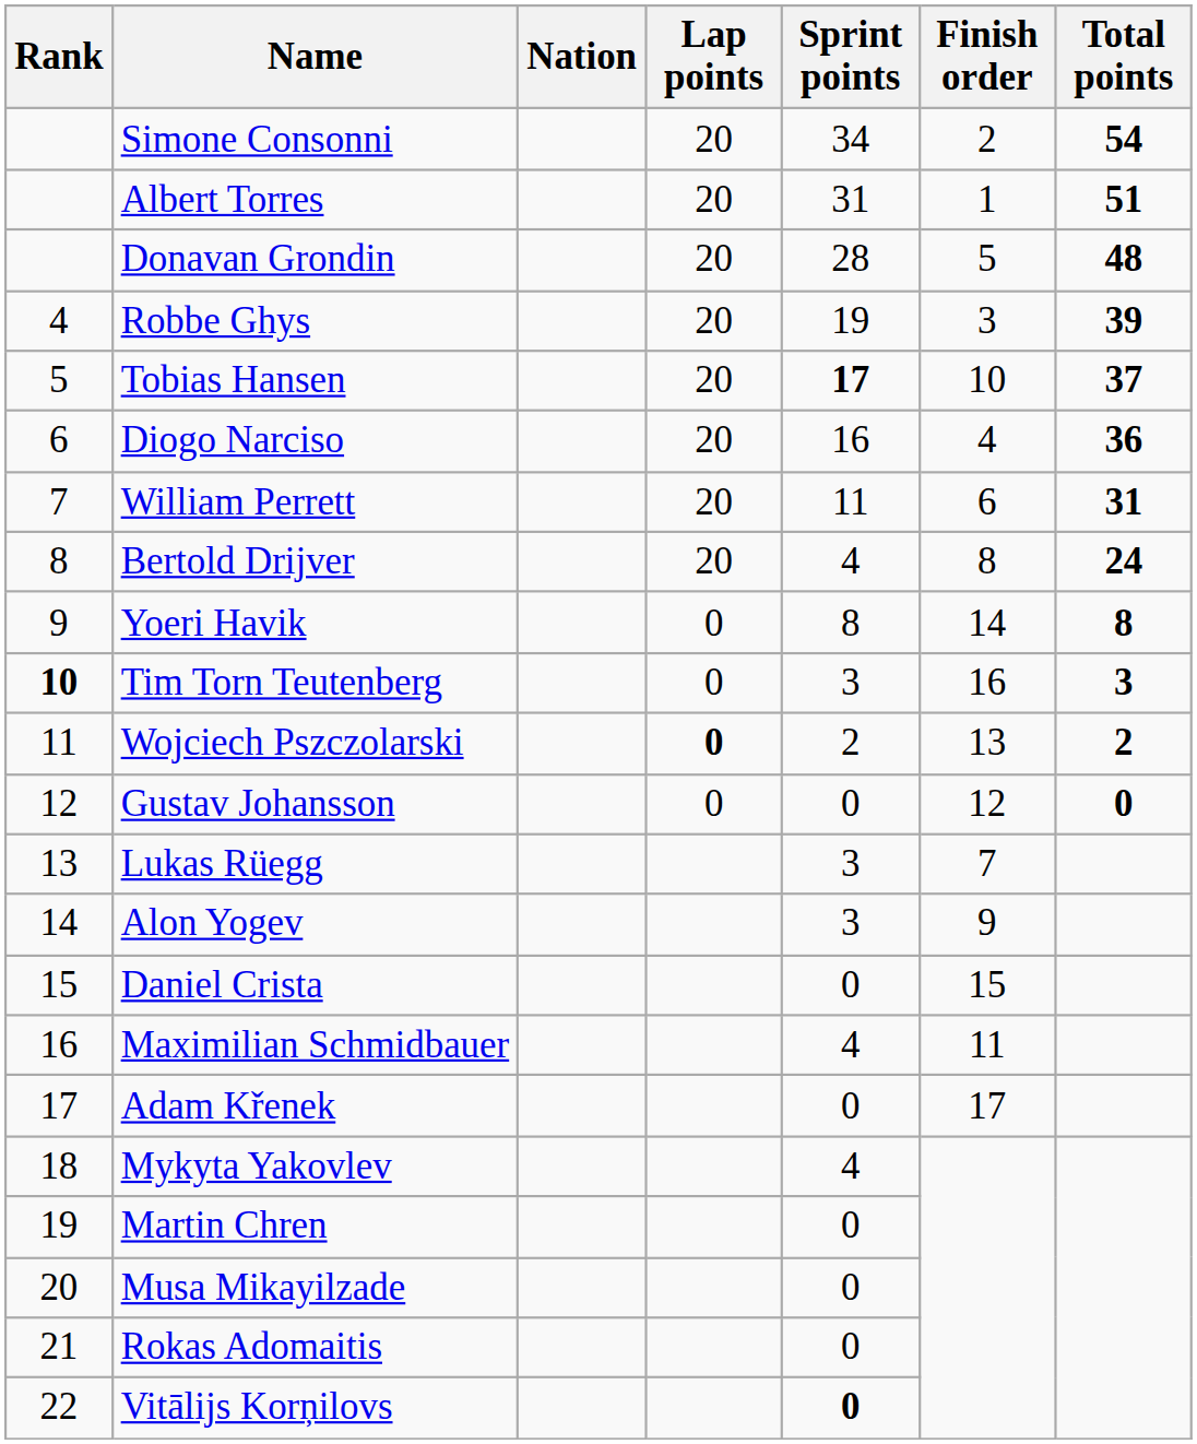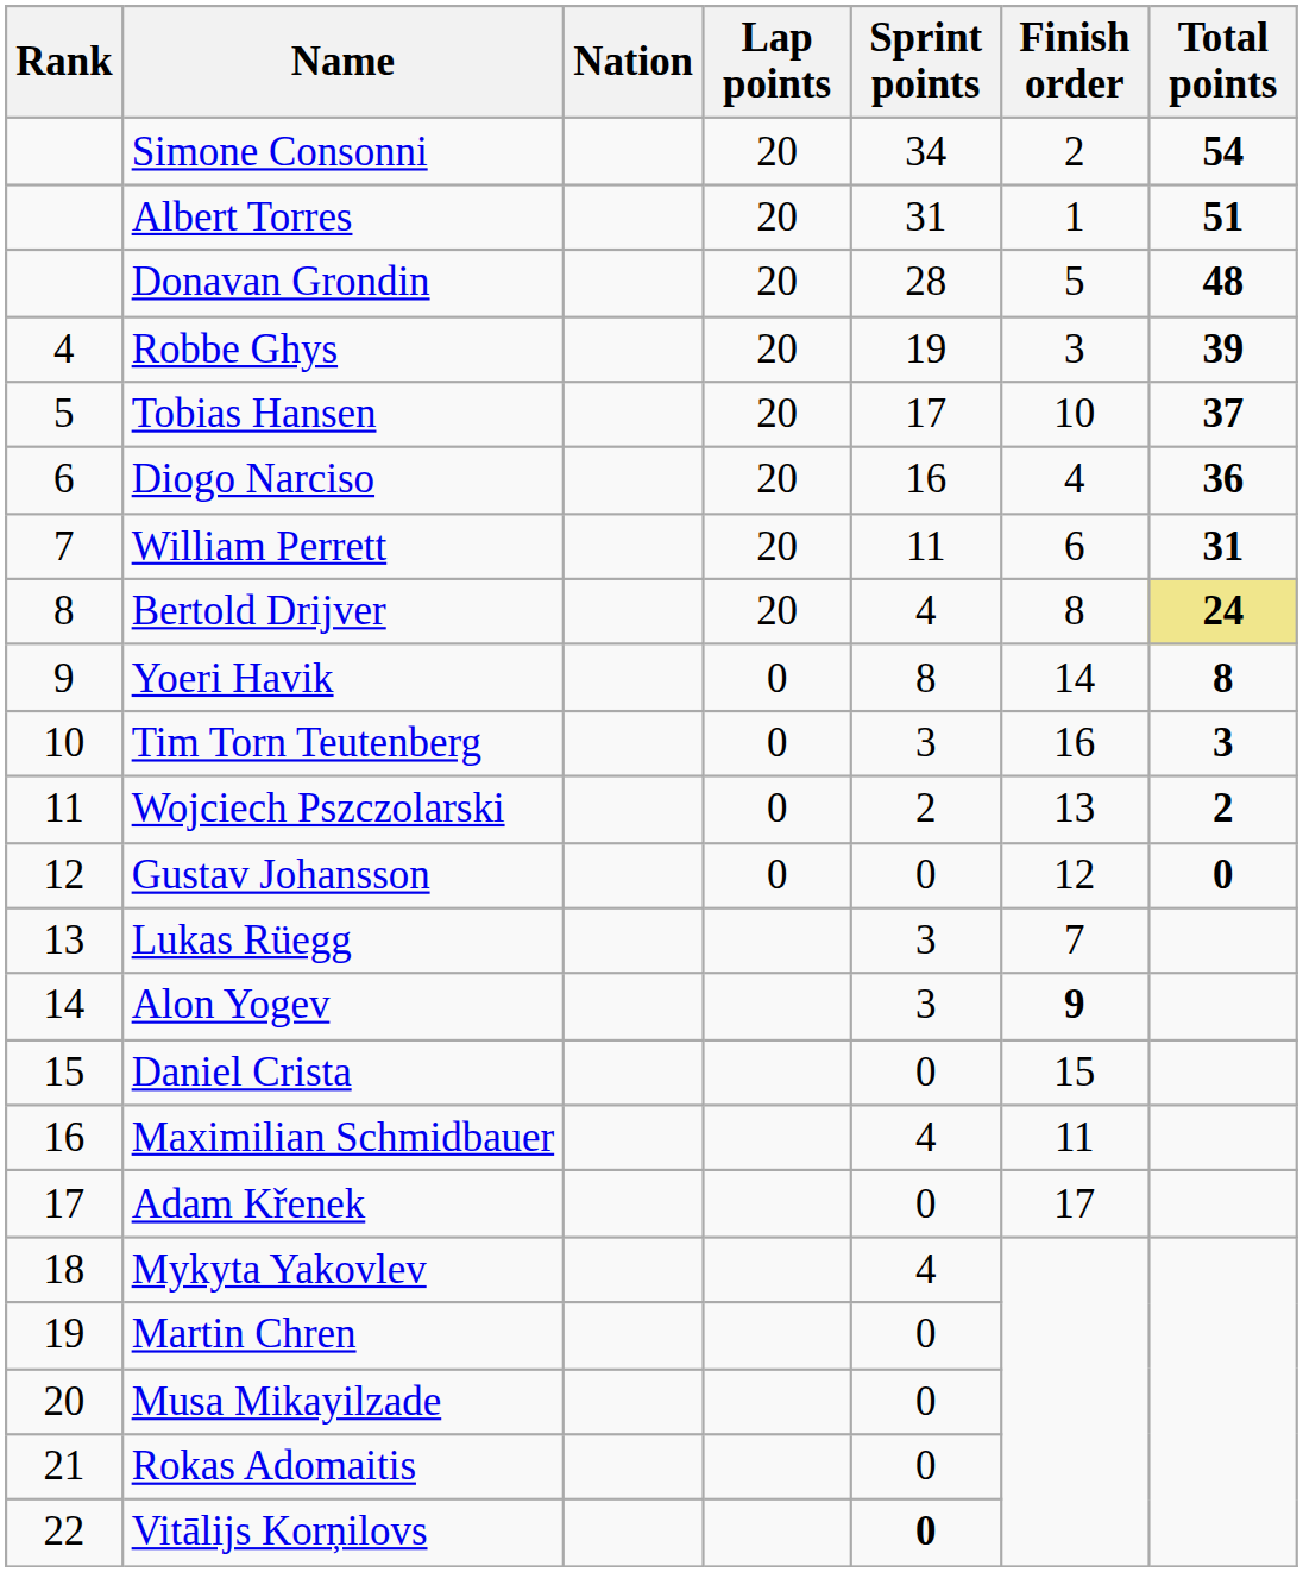Tobias Hansen | Sprint points: bold -> normal
Bertold Drijver | Total points: no background -> khaki background
Tim Torn Teutenberg | Rank: bold -> normal
Wojciech Pszczolarski | Lap points: bold -> normal
Alon Yogev | Finish order: normal -> bold
